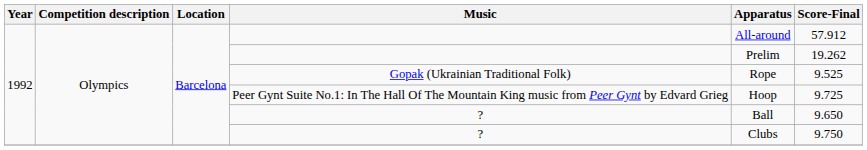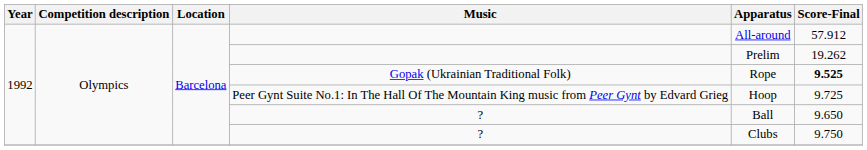Gopak (Ukrainian Traditional Folk) | Score-Final: normal -> bold
